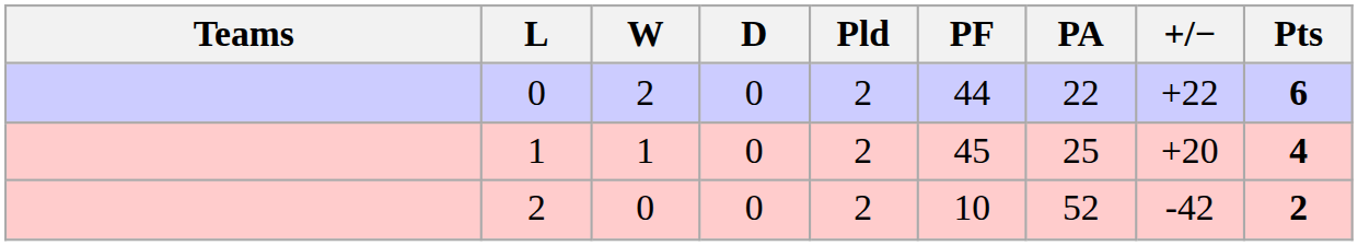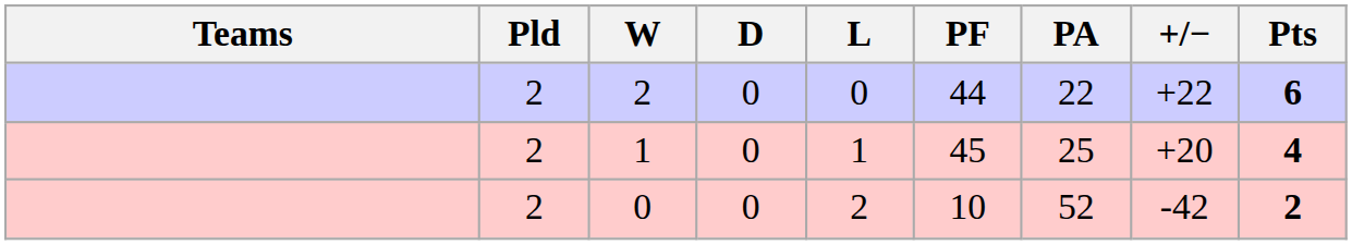columns swapped: Pld <-> L
